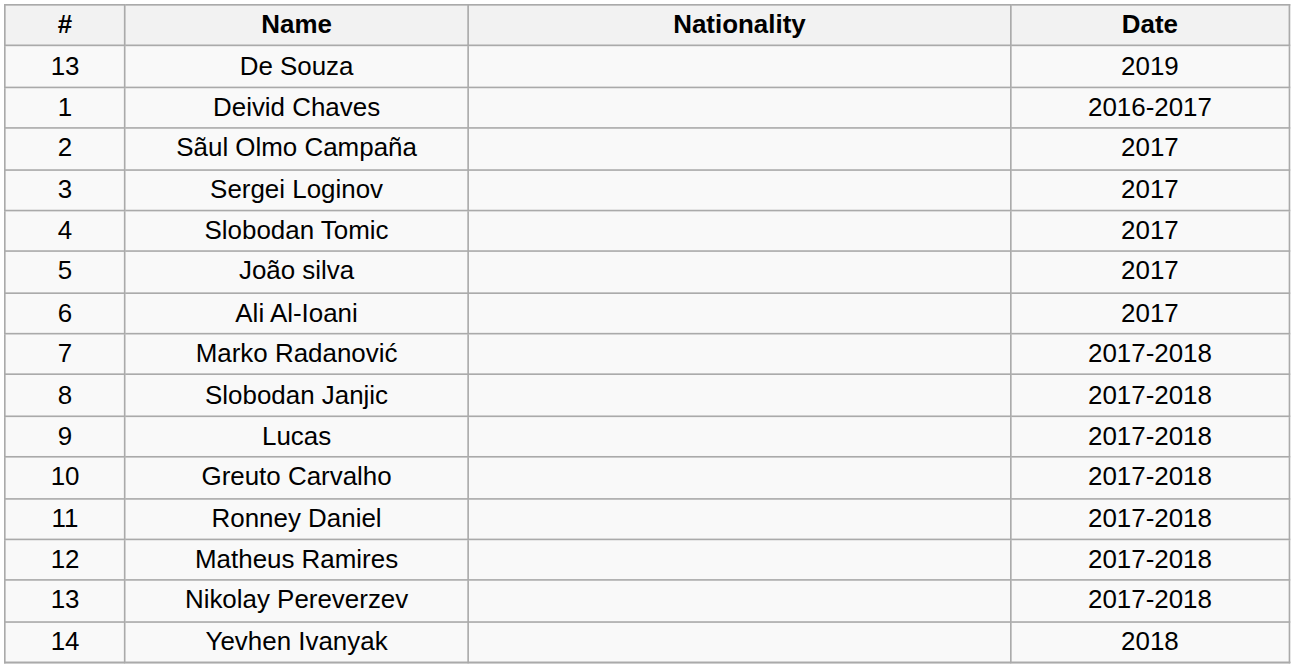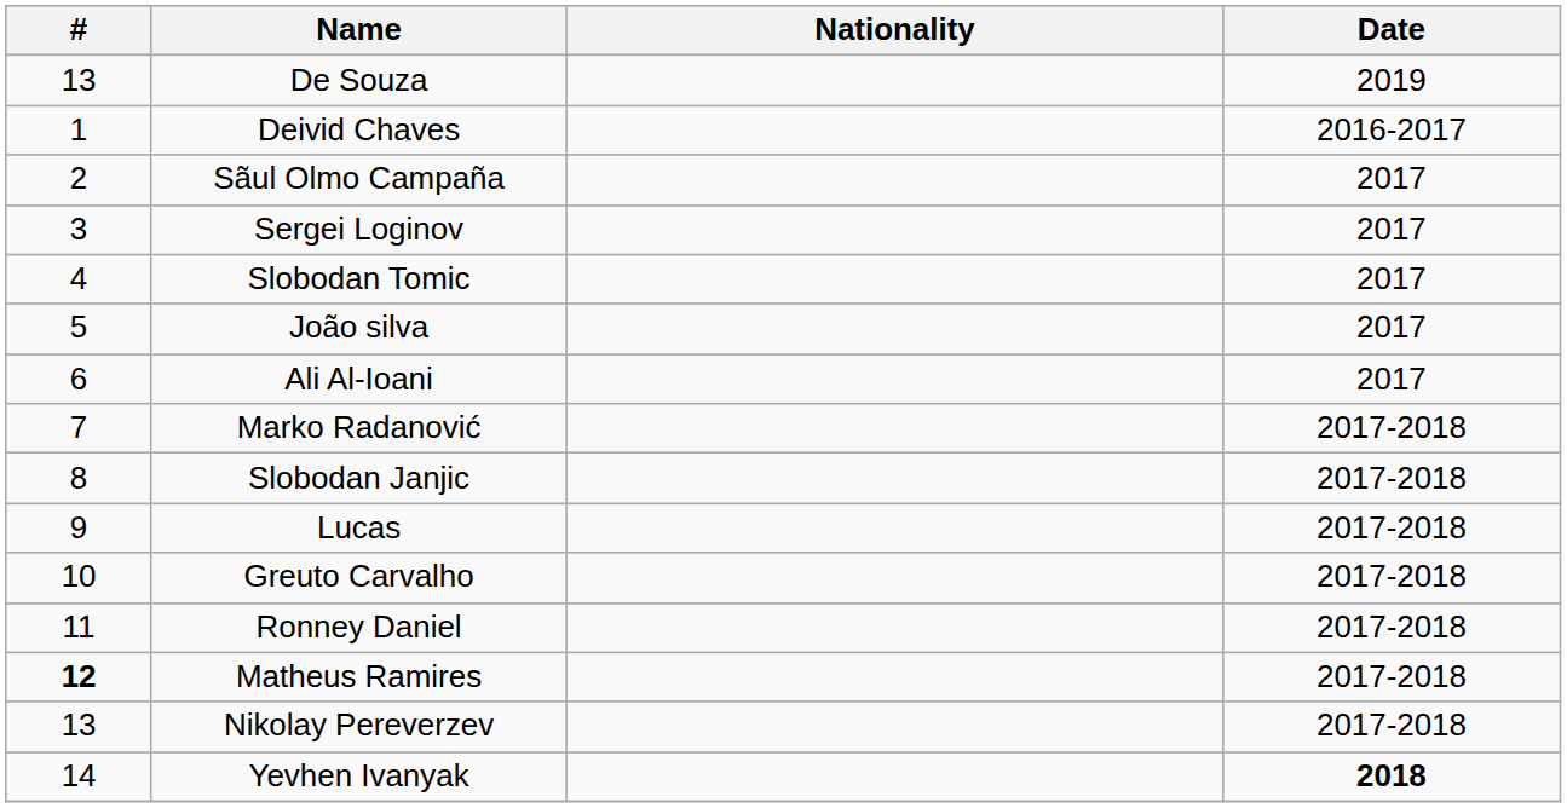Matheus Ramires | #: normal -> bold
Yevhen Ivanyak | Date: normal -> bold
